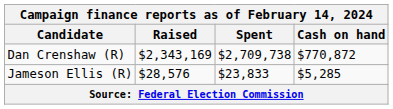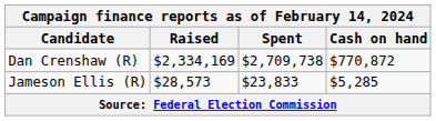Dan Crenshaw (R) | Raised: $2,343,169 -> $2,334,169
Jameson Ellis (R) | Raised: $28,576 -> $28,573
